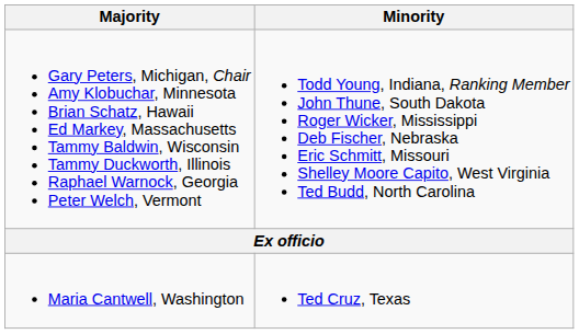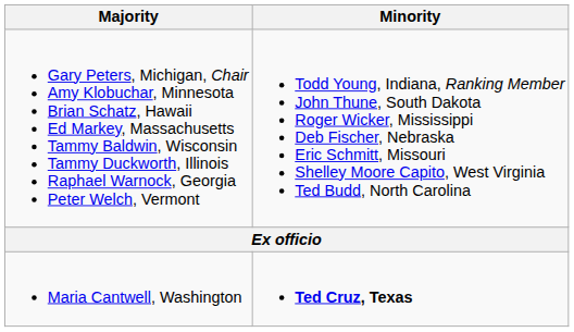Maria Cantwell, Washington | Minority: normal -> bold
